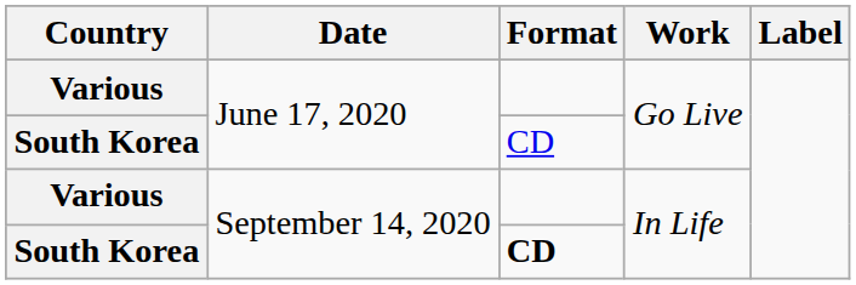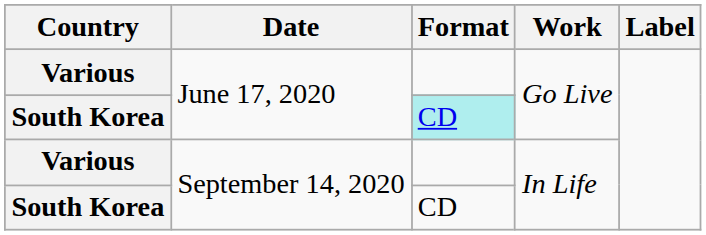South Korea / June 17, 2020 | Format: no background -> paleturquoise background
South Korea / September 14, 2020 | Format: bold -> normal
